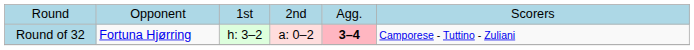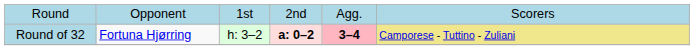Round of 32 | column 4: normal -> bold
Round of 32 | column 6: no background -> khaki background
